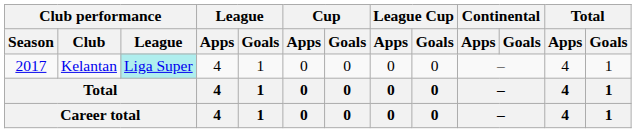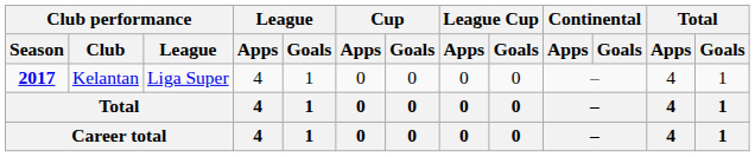Kelantan | Club performance / Season: normal -> bold
Kelantan | Club performance / League: paleturquoise background -> no background
